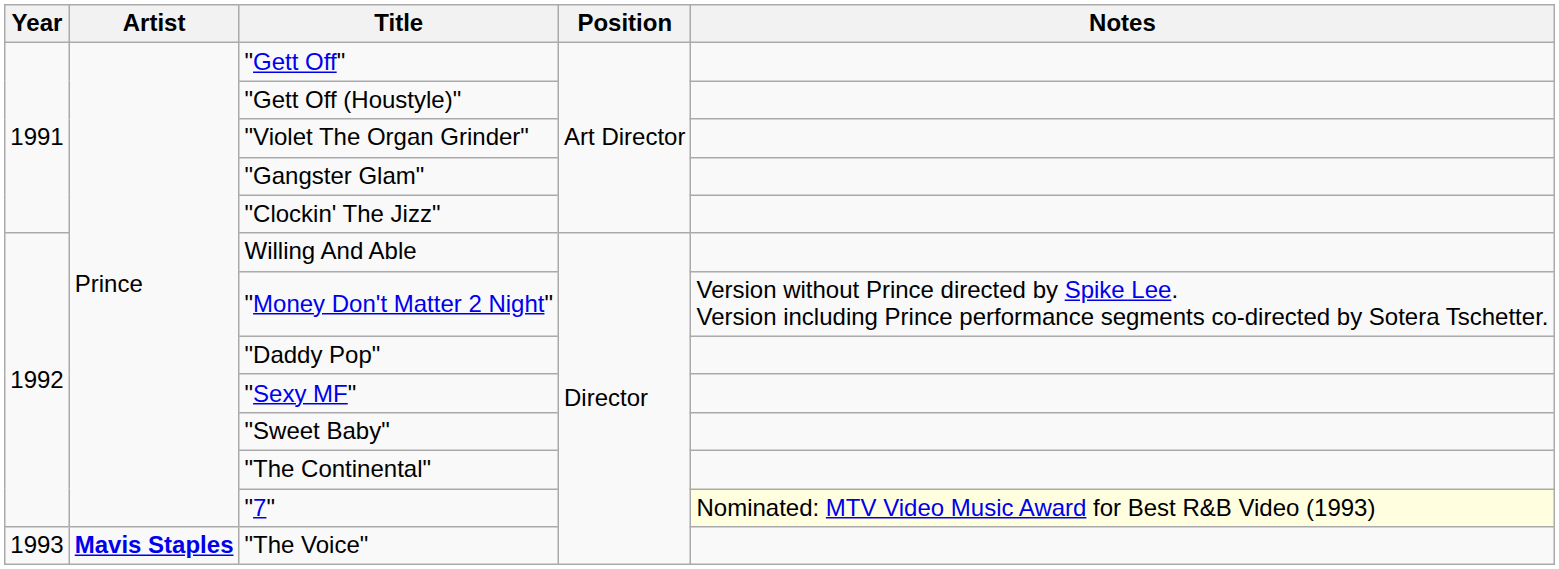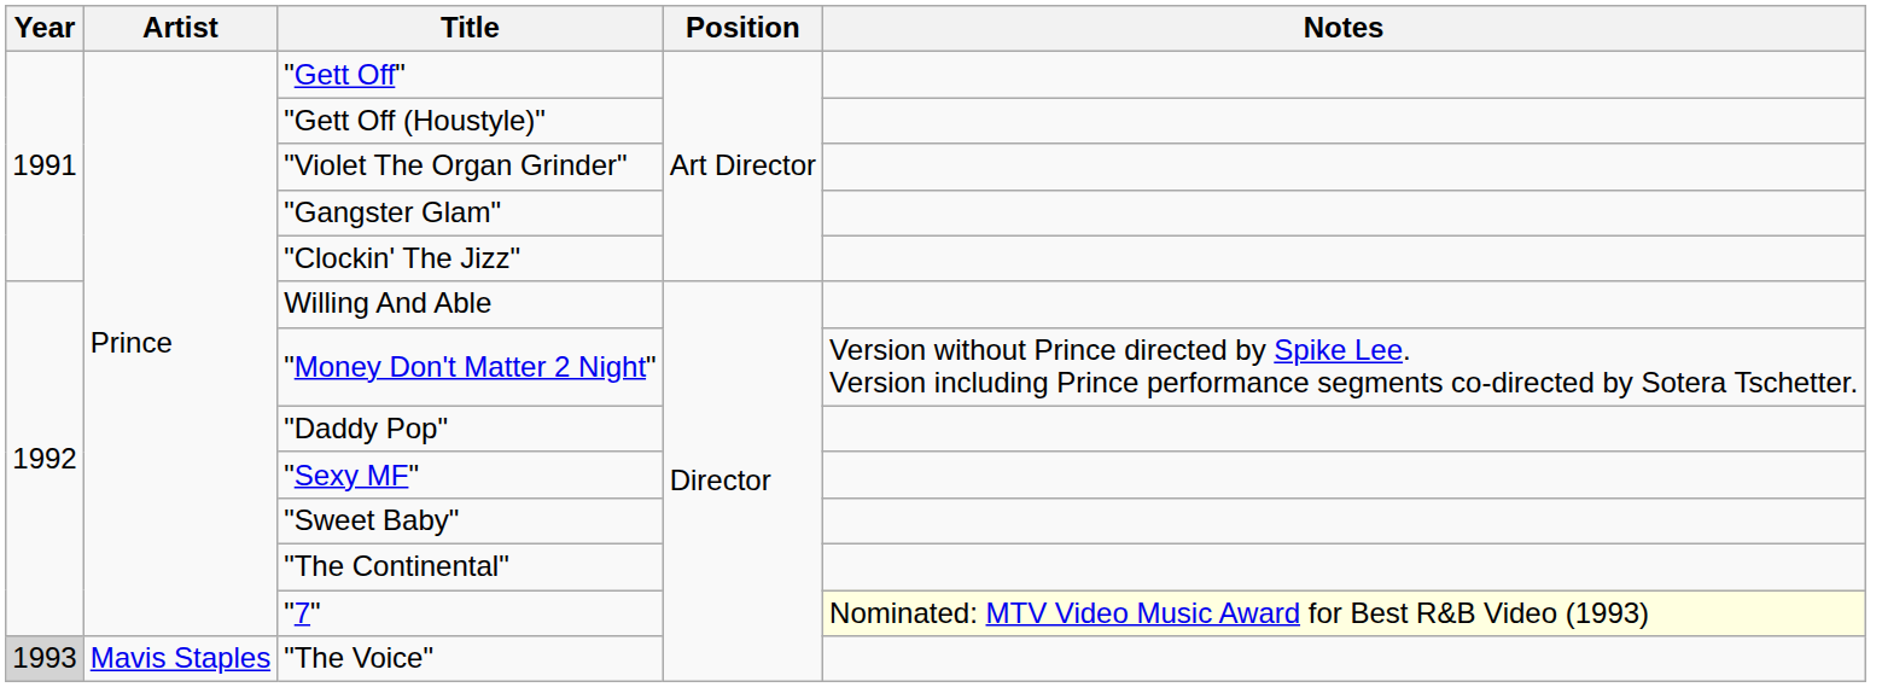"The Voice" | Year: no background -> lightgrey background
"The Voice" | Artist: bold -> normal
